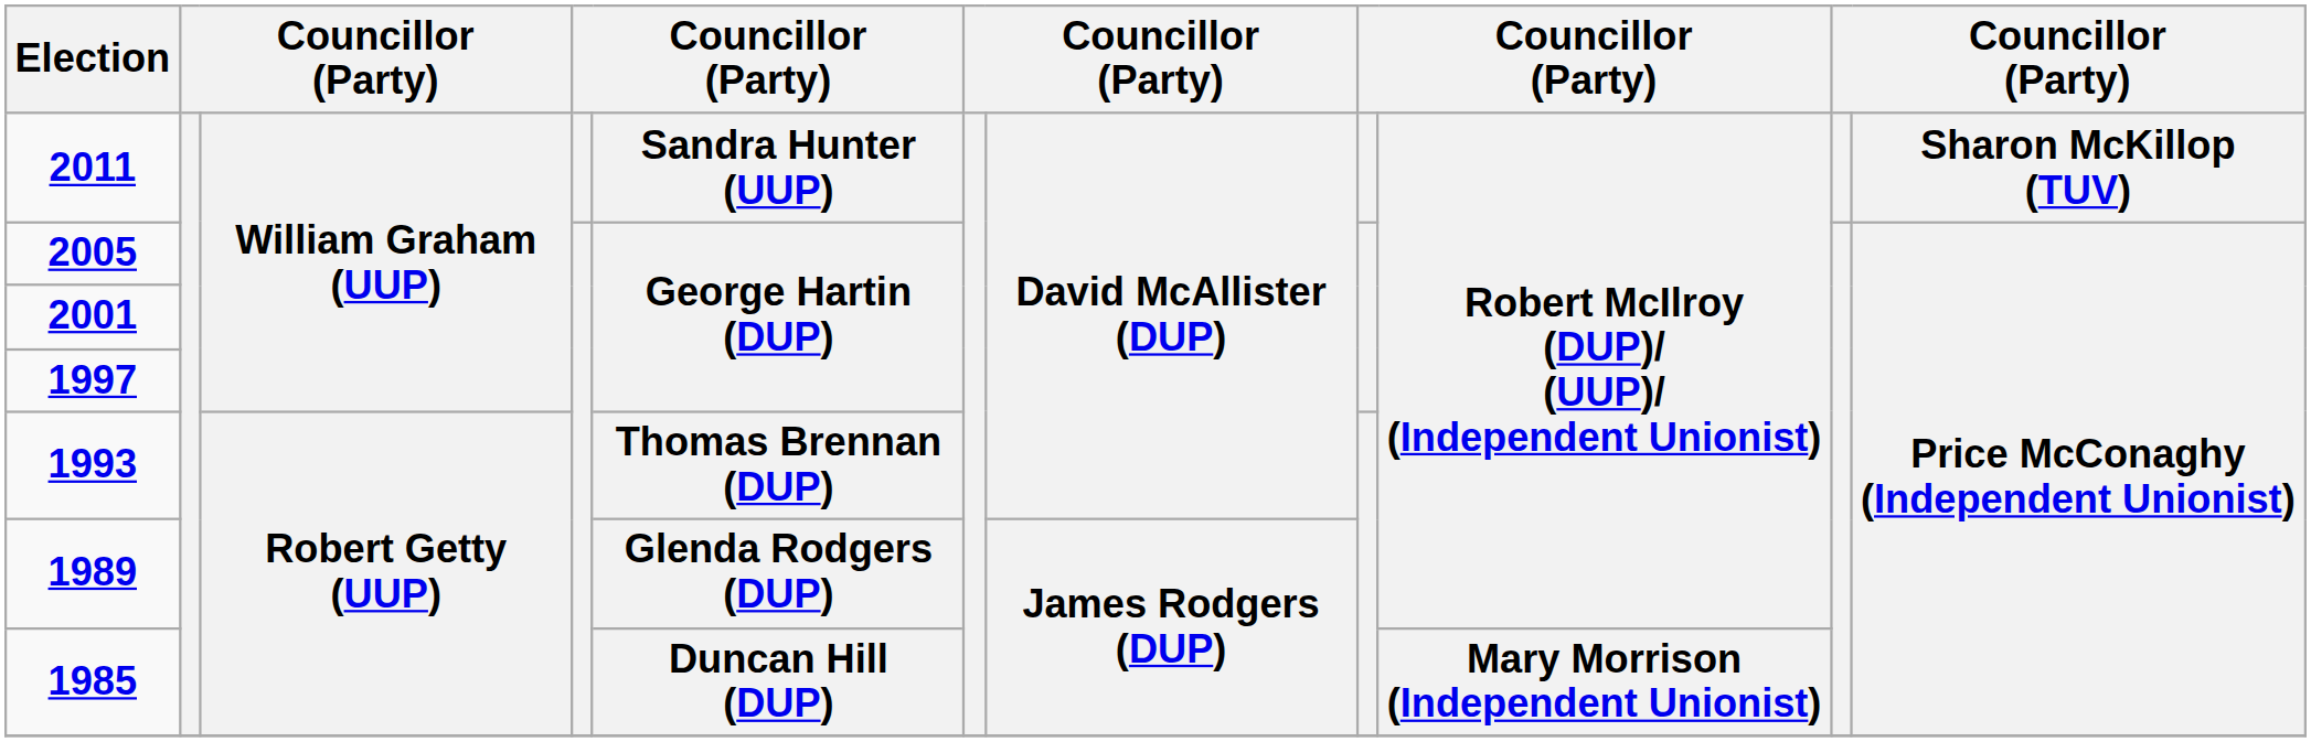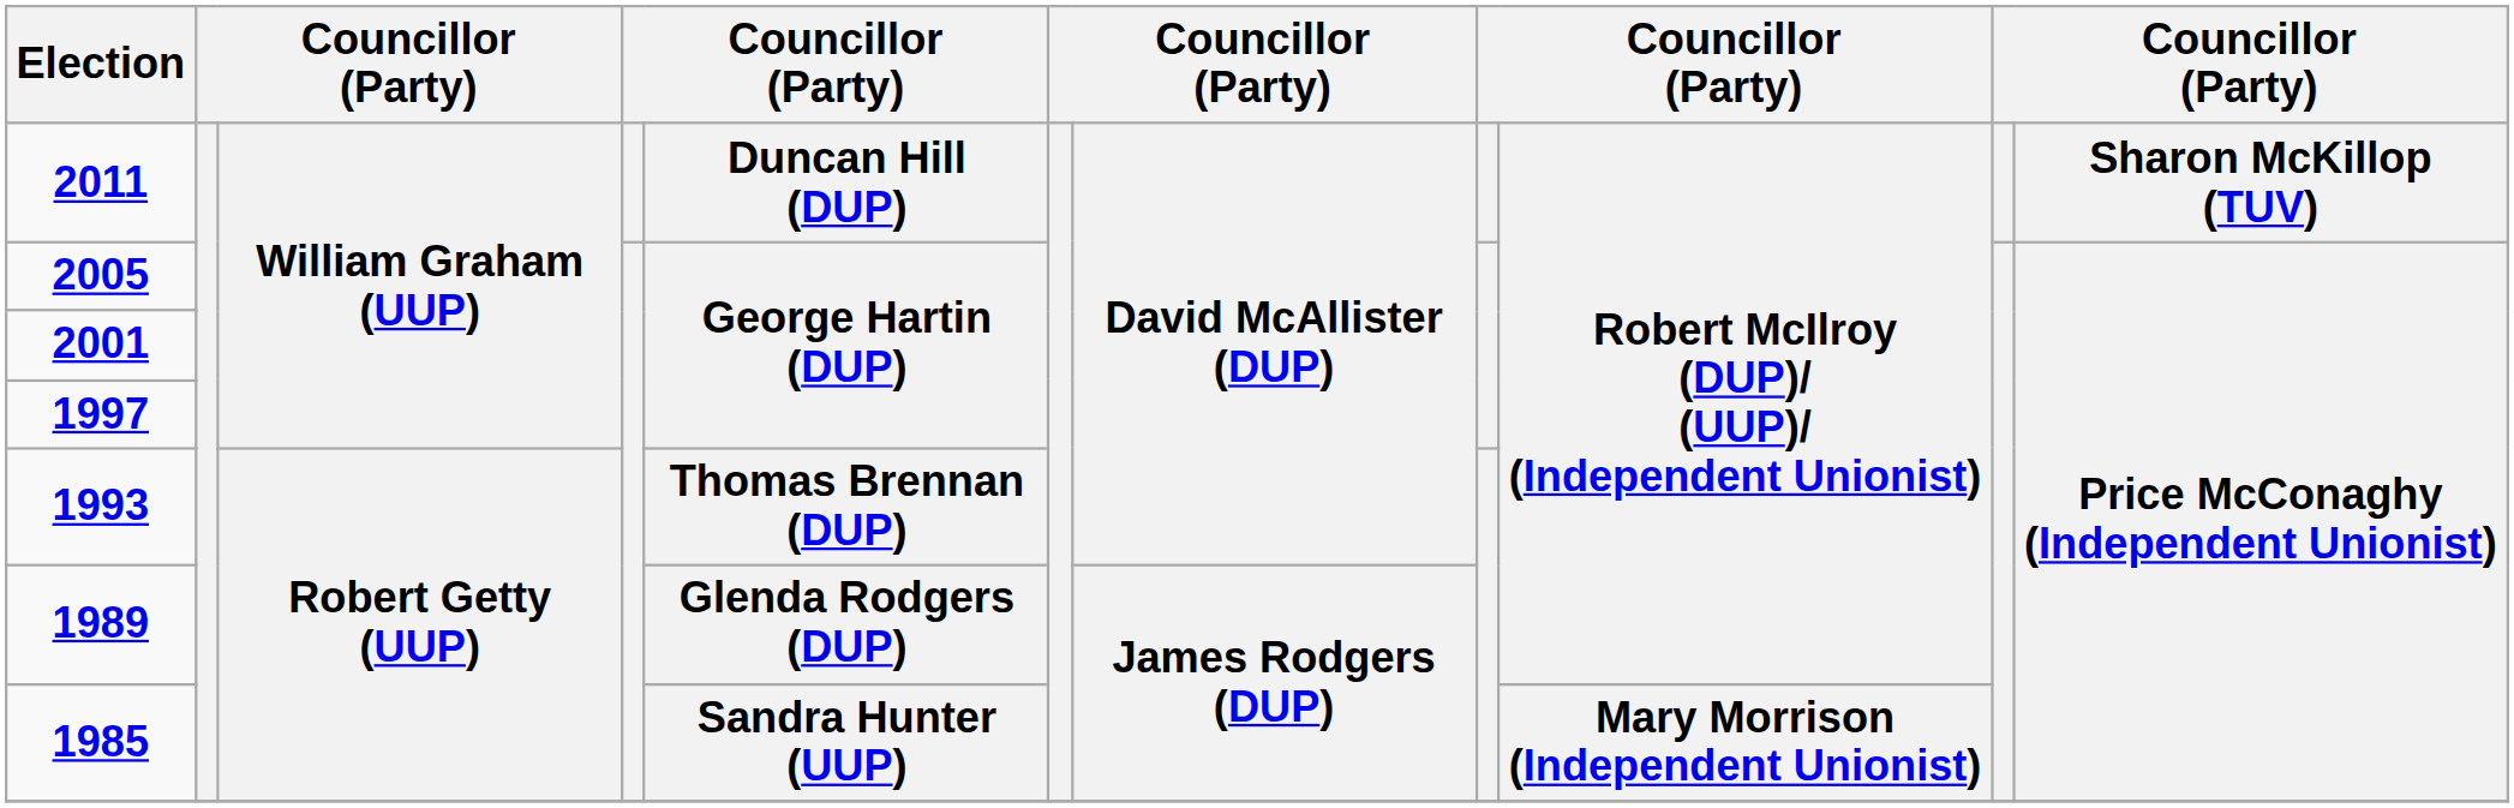2011 | column 5: Sandra Hunter (UUP) -> Duncan Hill (DUP)
1985 | column 5: Duncan Hill (DUP) -> Sandra Hunter (UUP)
